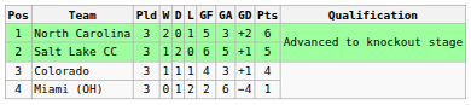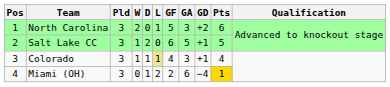Colorado | L: no background -> khaki background
Miami (OH) | Pts: no background -> gold background
